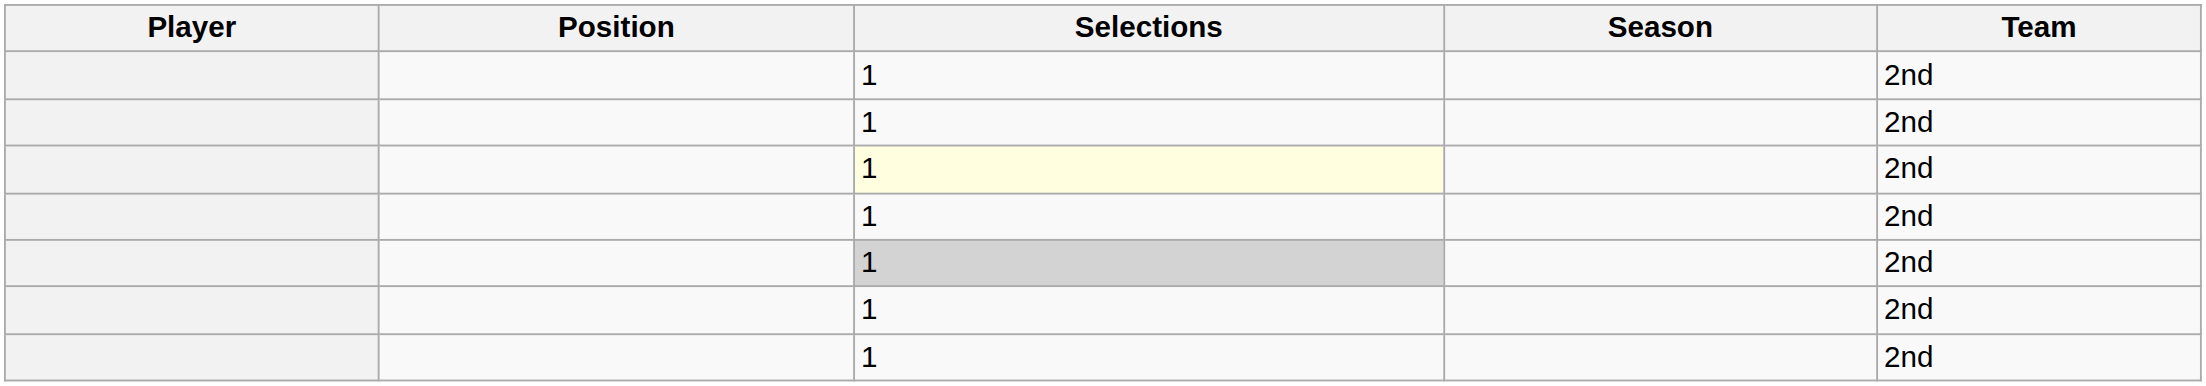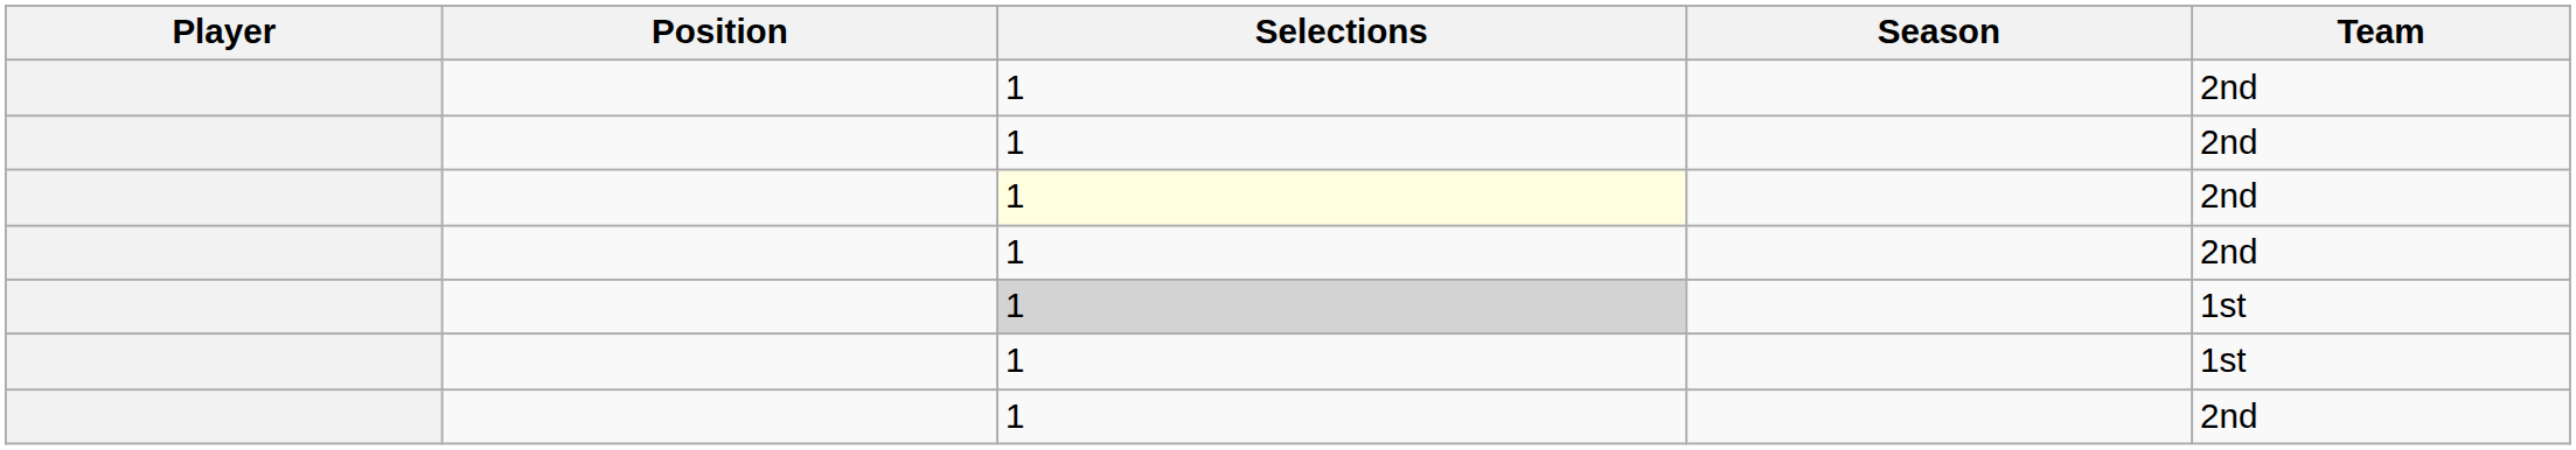row 6 | Team: 2nd -> 1st
row 7 | Team: 2nd -> 1st
